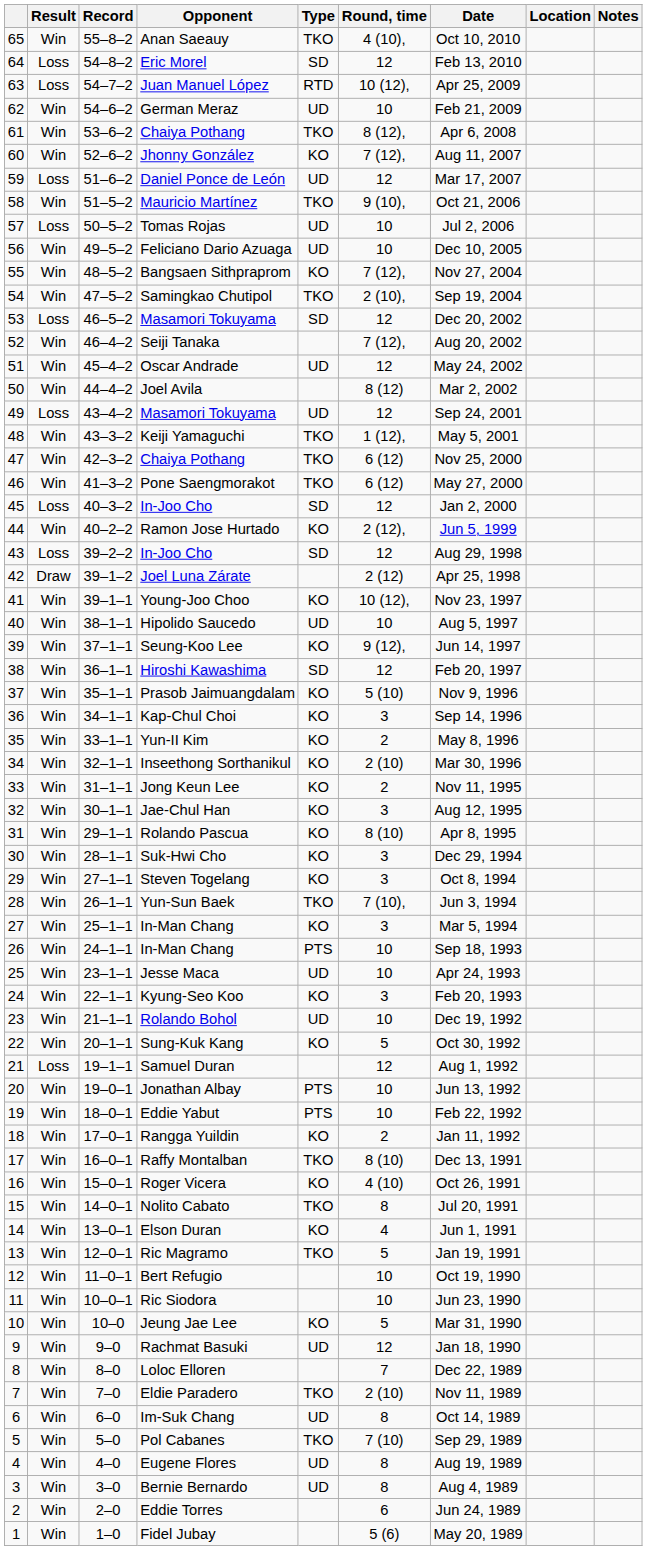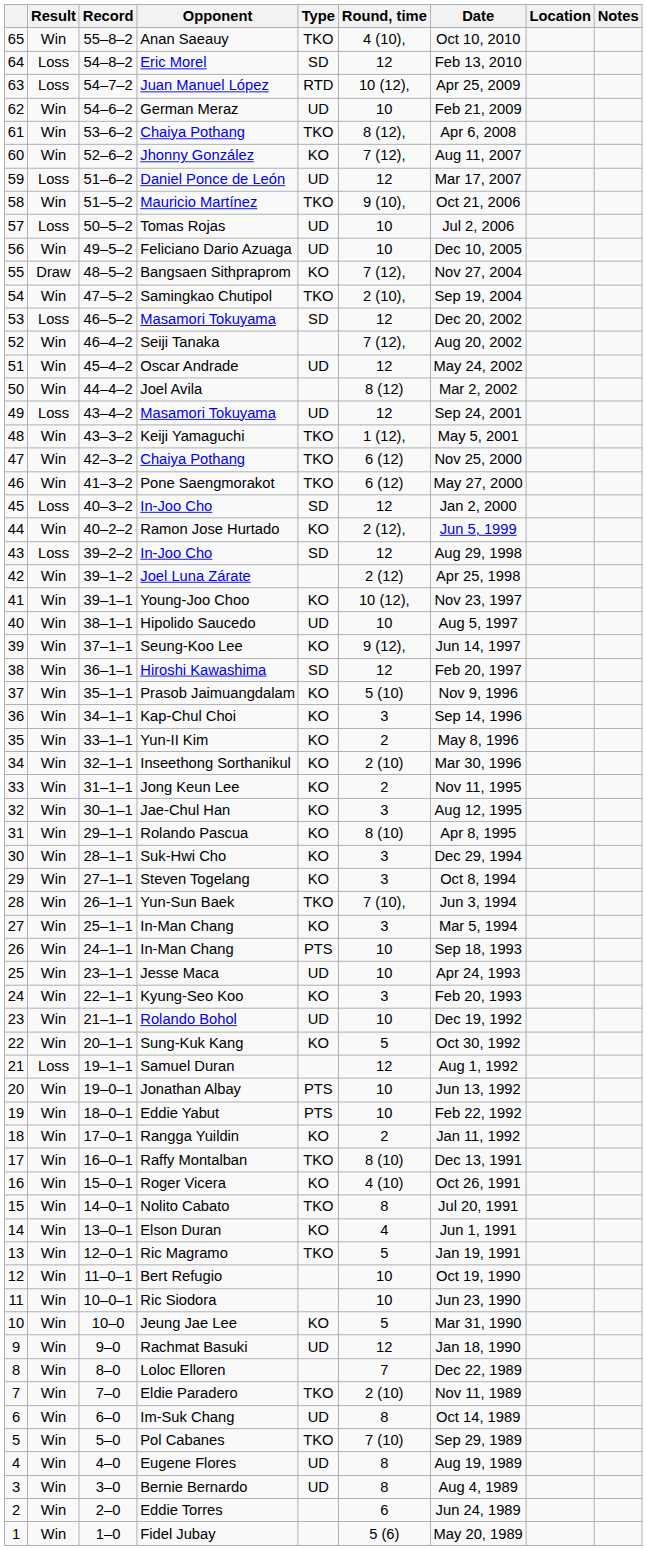Bangsaen Sithpraprom | Result: Win -> Draw
Joel Luna Zárate | Result: Draw -> Win
